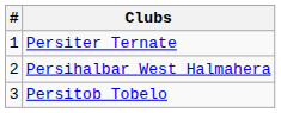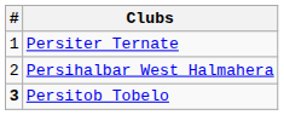Persitob Tobelo | #: normal -> bold
